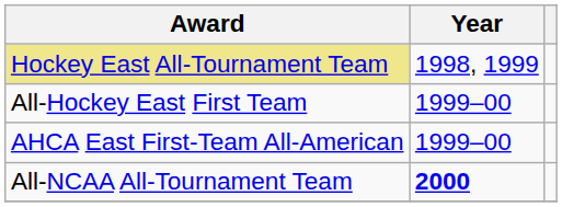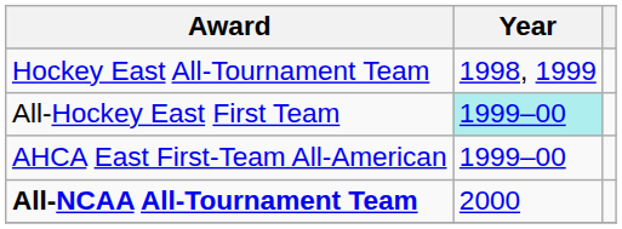row 2 | Award: khaki background -> no background
row 3 | Year: no background -> paleturquoise background
row 5 | Award: normal -> bold
row 5 | Year: bold -> normal
